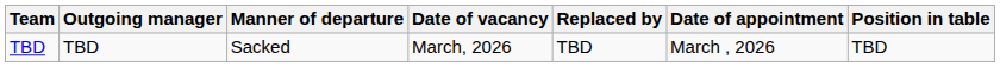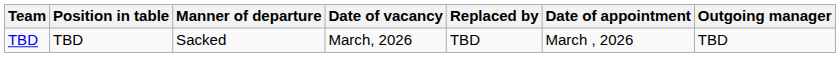columns swapped: Outgoing manager <-> Position in table
